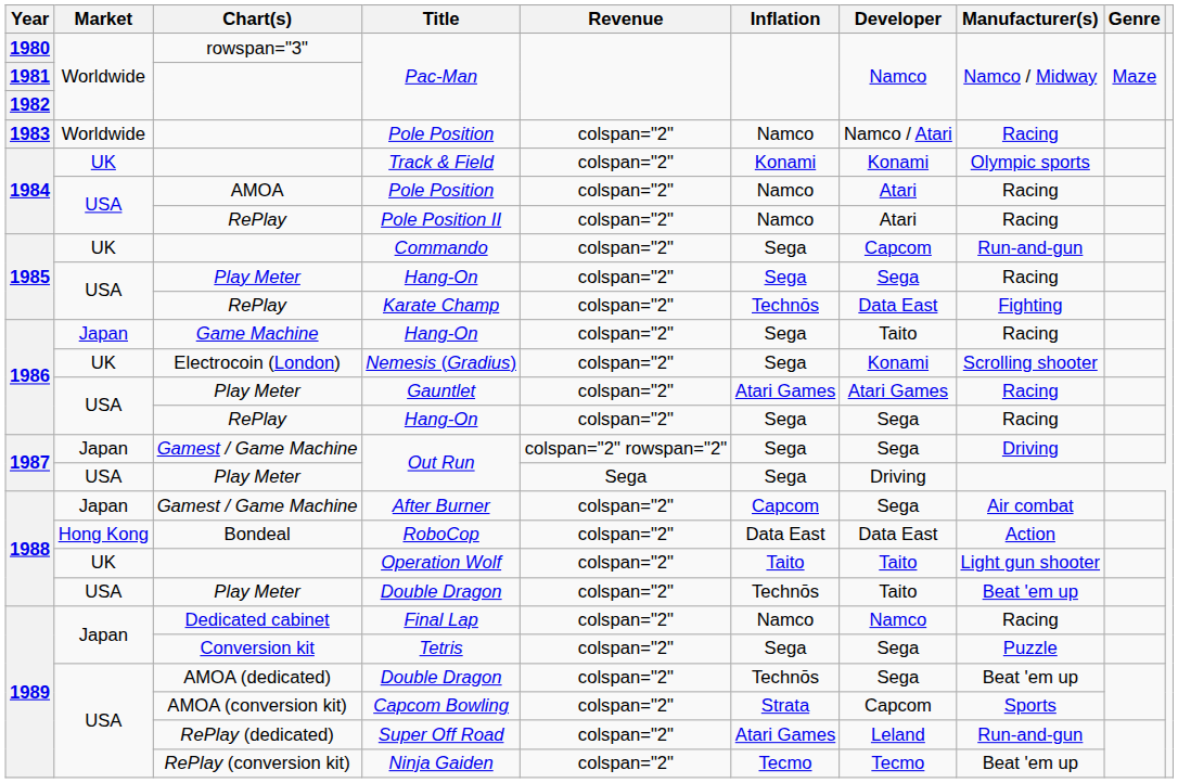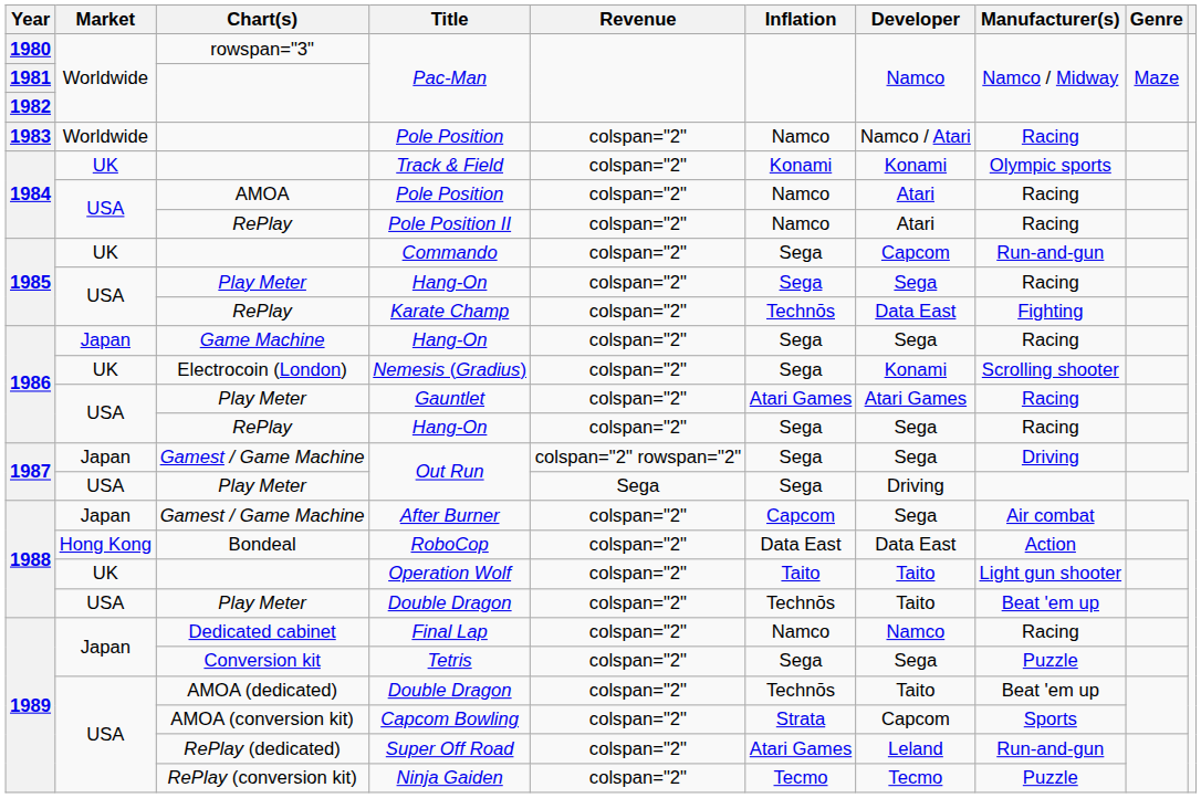Game Machine / Hang-On | Developer: Taito -> Sega
AMOA (dedicated) / Double Dragon | Developer: Sega -> Taito
Ninja Gaiden | Manufacturer(s): Beat 'em up -> Puzzle
